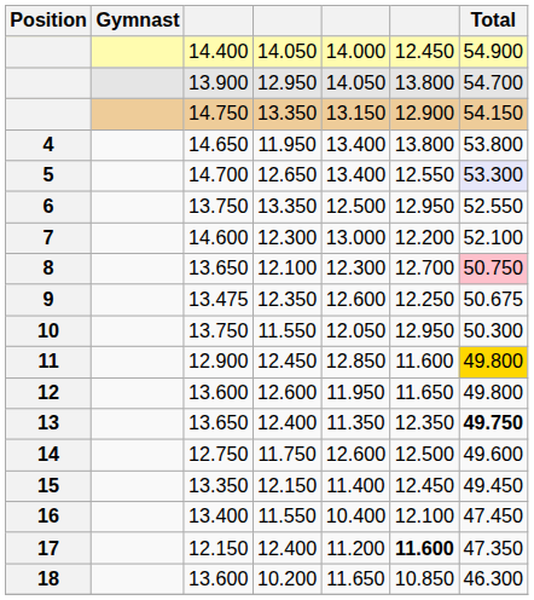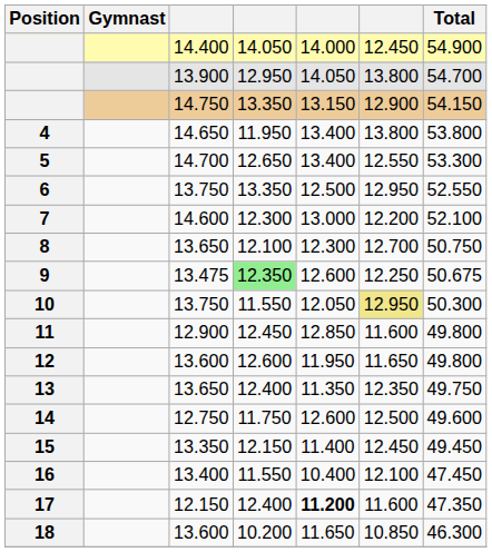5 | Total: lavender background -> no background
8 | Total: pink background -> no background
9 | column 4: no background -> lightgreen background
10 | column 6: no background -> khaki background
11 | Total: gold background -> no background
13 | Total: bold -> normal
17 | column 5: normal -> bold
17 | column 6: bold -> normal
